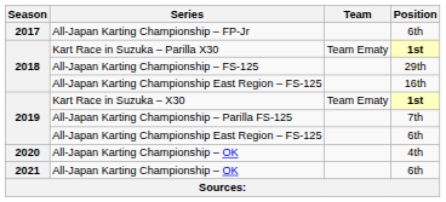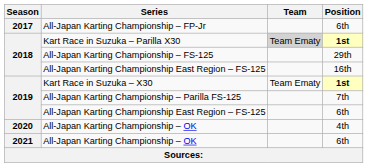Kart Race in Suzuka – Parilla X30 | Team: no background -> lightgrey background
